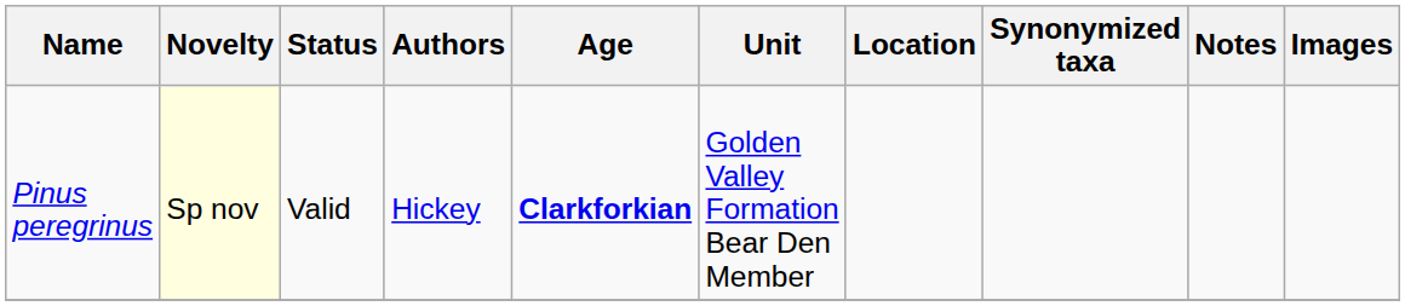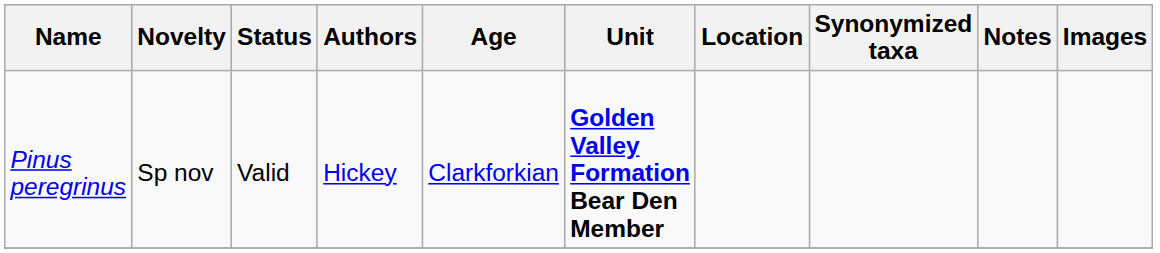Pinus peregrinus | Novelty: lightyellow background -> no background
Pinus peregrinus | Age: bold -> normal
Pinus peregrinus | Unit: normal -> bold
